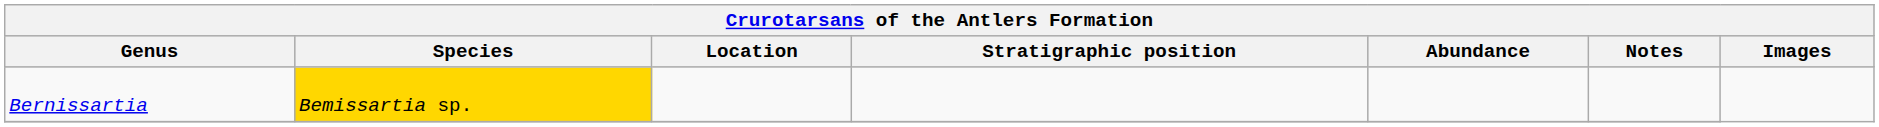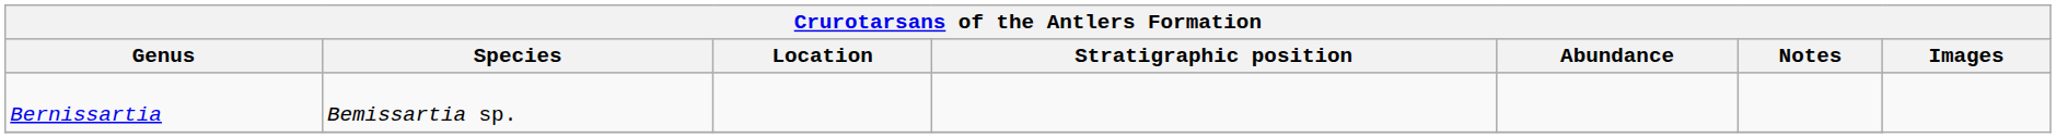Bernissartia | Species: gold background -> no background
